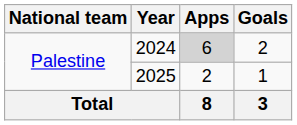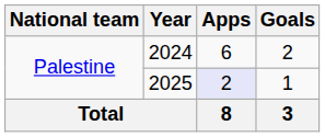2024 | Apps: lightgrey background -> no background
2025 | Apps: no background -> lavender background
